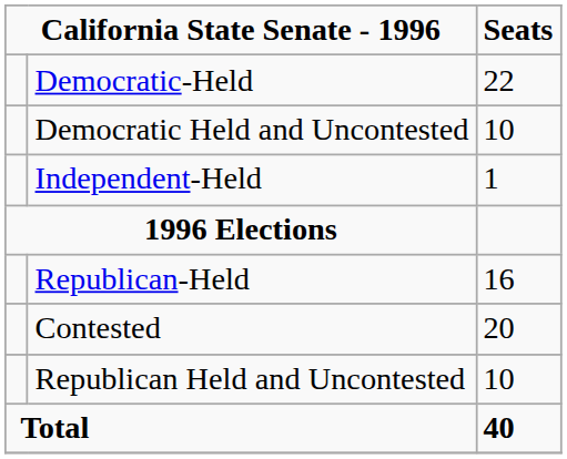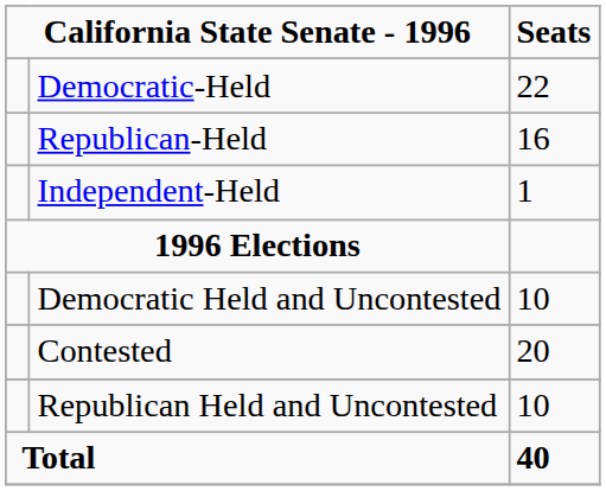rows swapped: Republican-Held <-> Democratic Held and Uncontested
